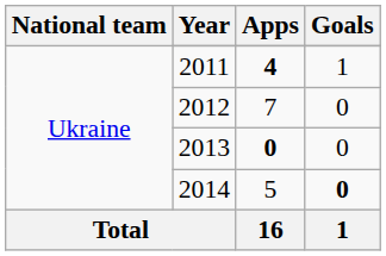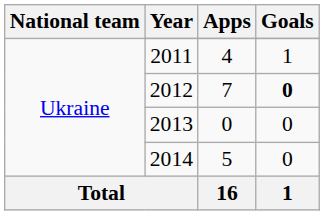2011 | Apps: bold -> normal
2012 | Goals: normal -> bold
2013 | Apps: bold -> normal
2014 | Goals: bold -> normal
